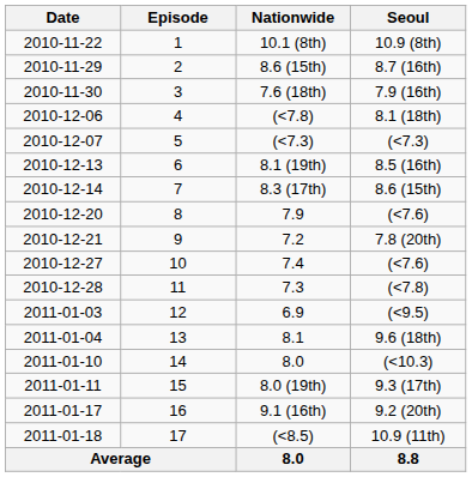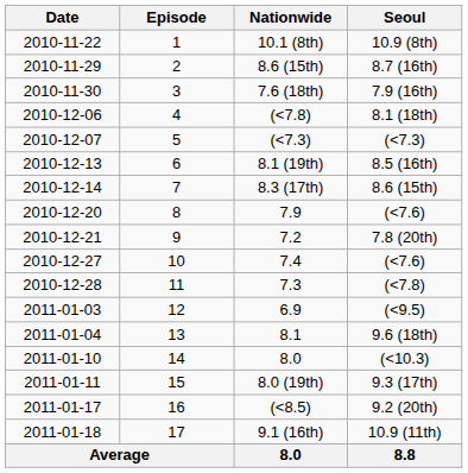9.2 (20th) | Nationwide: 9.1 (16th) -> (<8.5)
10.9 (11th) | Nationwide: (<8.5) -> 9.1 (16th)
